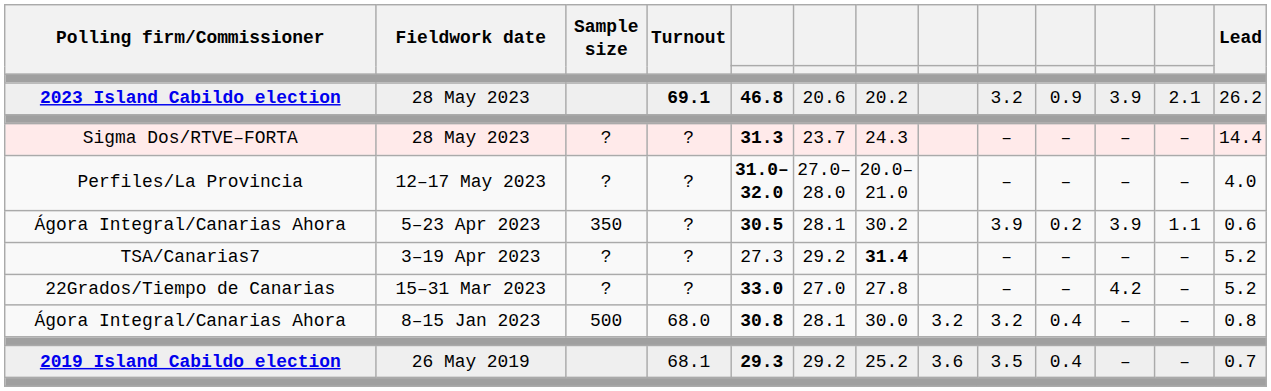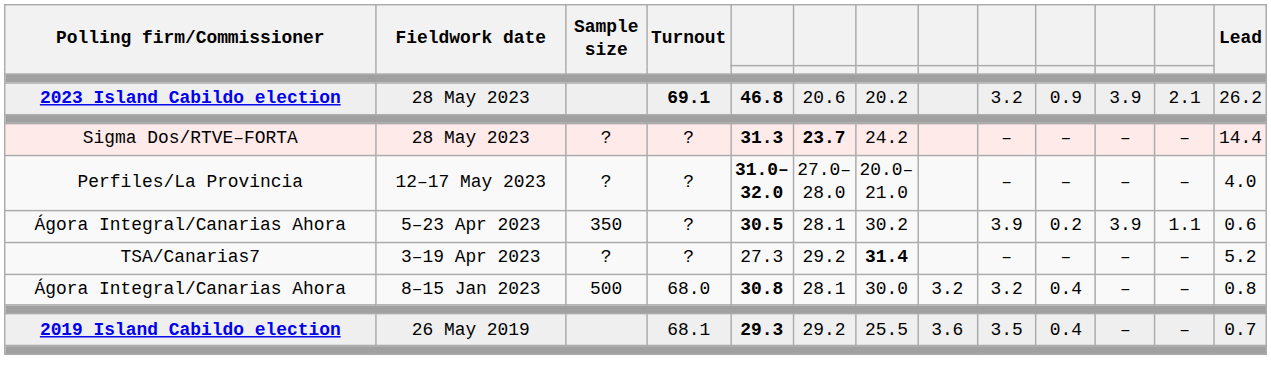Sigma Dos/RTVE–FORTA | column 6: normal -> bold
Sigma Dos/RTVE–FORTA | column 7: 24.3 -> 24.2
- row: 22Grados/Tiempo de Canarias | 15–31 Mar 2023 | ? | ? | 33.0 | 27.0 | 27.8 | – | – | 4.2 | – | 5.2
2019 Island Cabildo election | column 7: 25.2 -> 25.5
